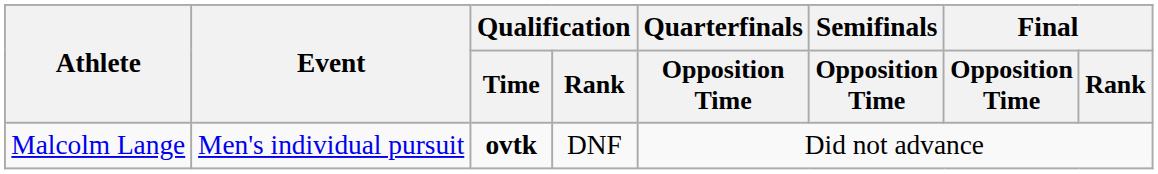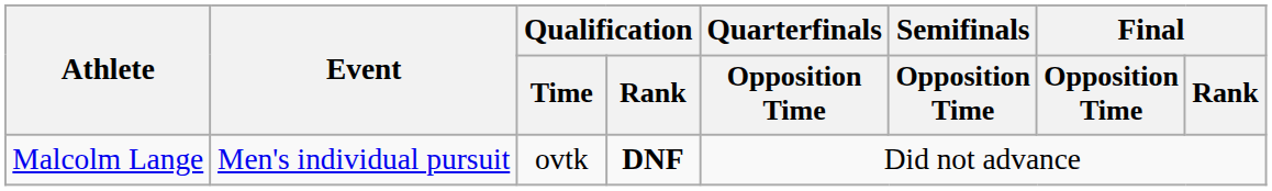Malcolm Lange | Qualification / Time: bold -> normal
Malcolm Lange | Qualification / Rank: normal -> bold
